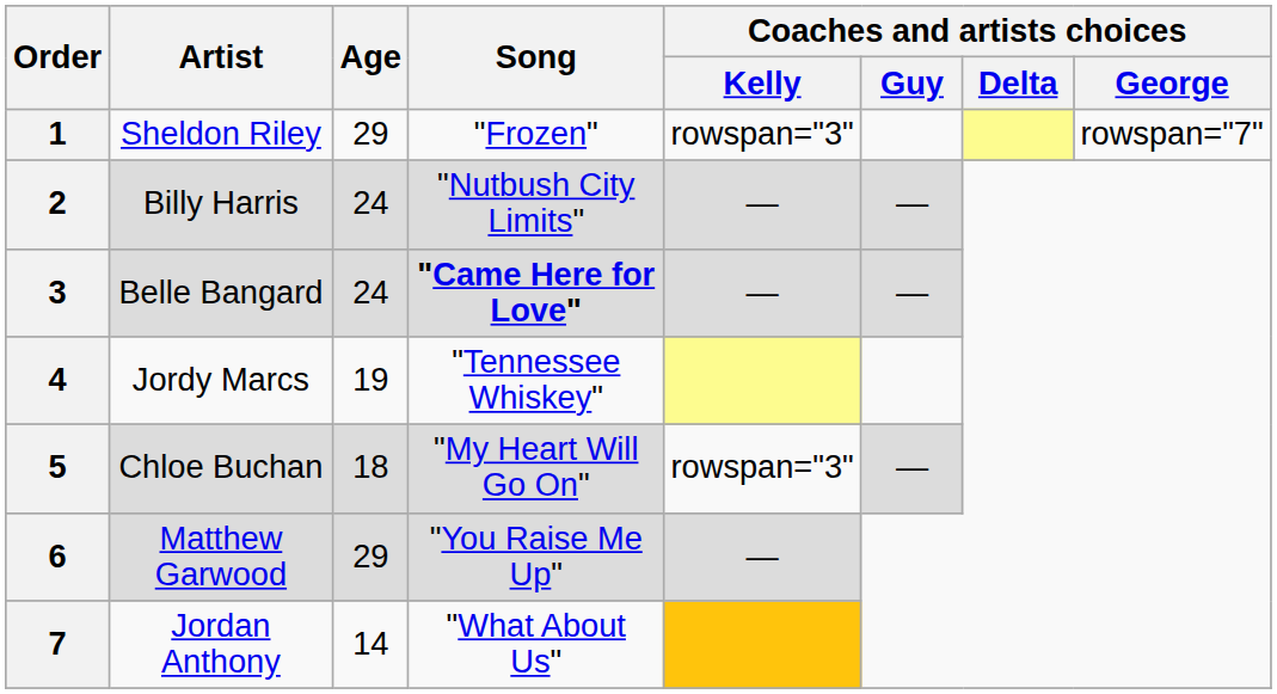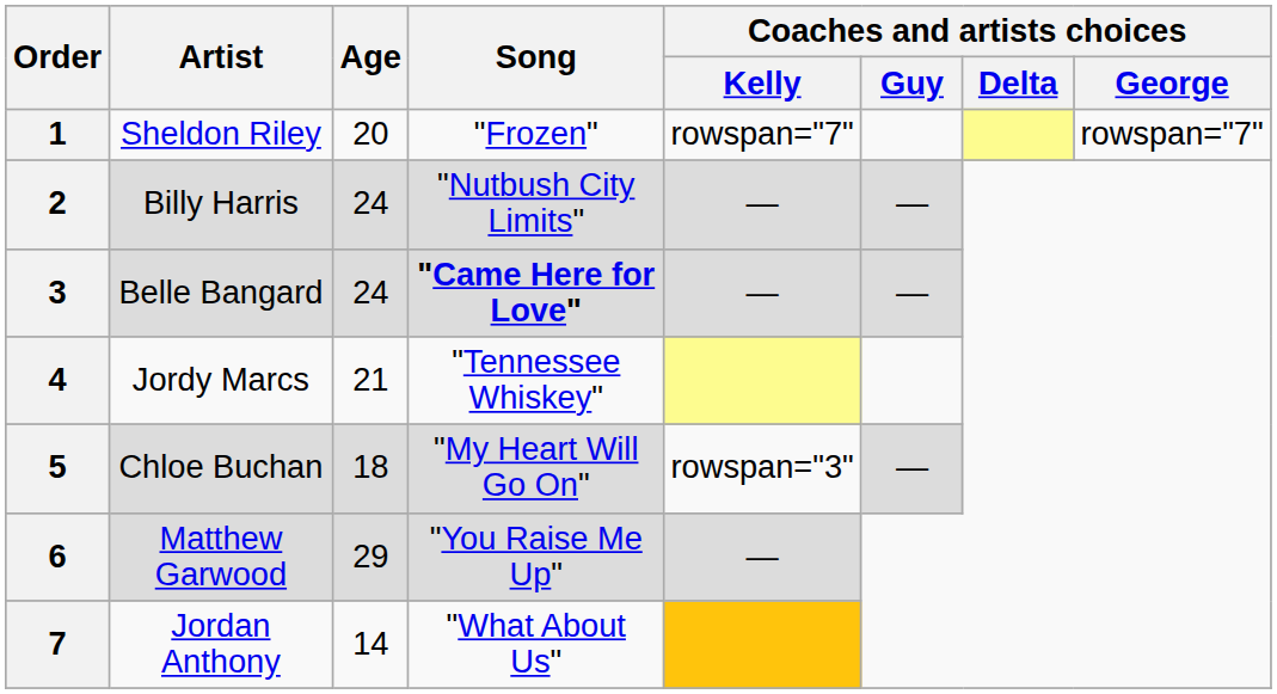1 | Age: 29 -> 20
1 | Coaches and artists choices / Kelly: rowspan="3" -> rowspan="7"
4 | Age: 19 -> 21
